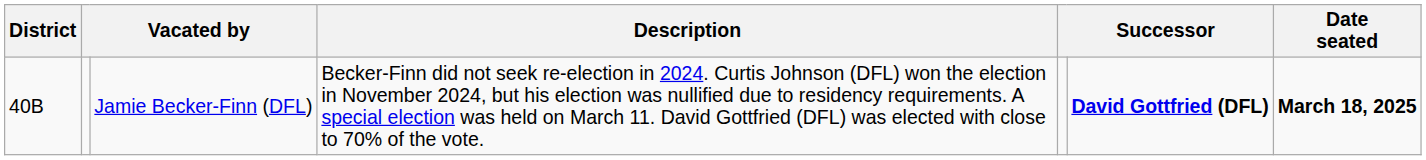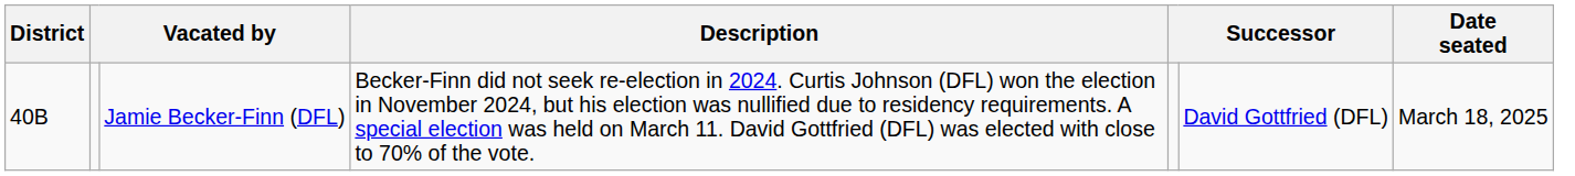Jamie Becker-Finn (DFL) | column 6: bold -> normal
Jamie Becker-Finn (DFL) | Date seated: bold -> normal
